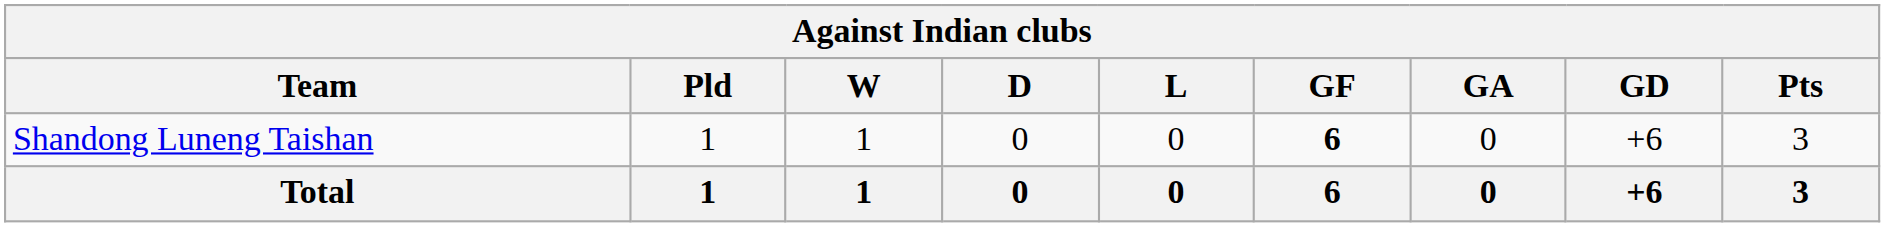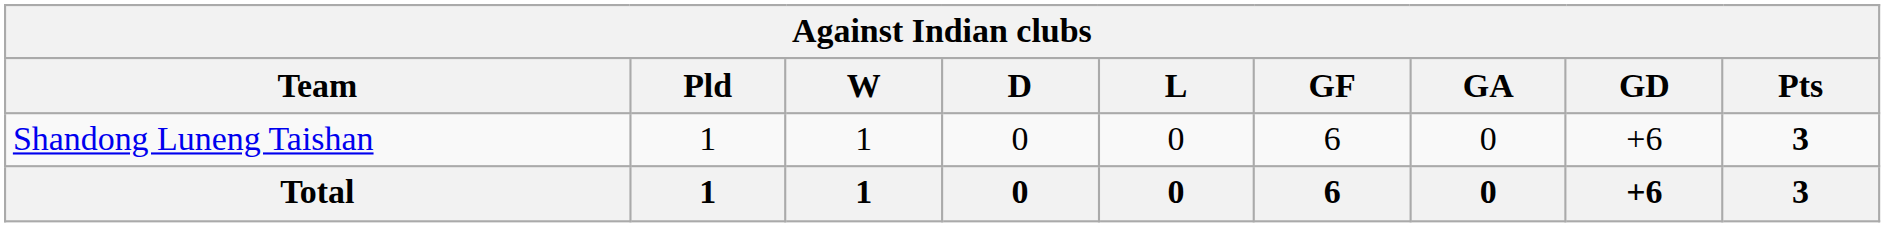Shandong Luneng Taishan | GF: bold -> normal
Shandong Luneng Taishan | Pts: normal -> bold
